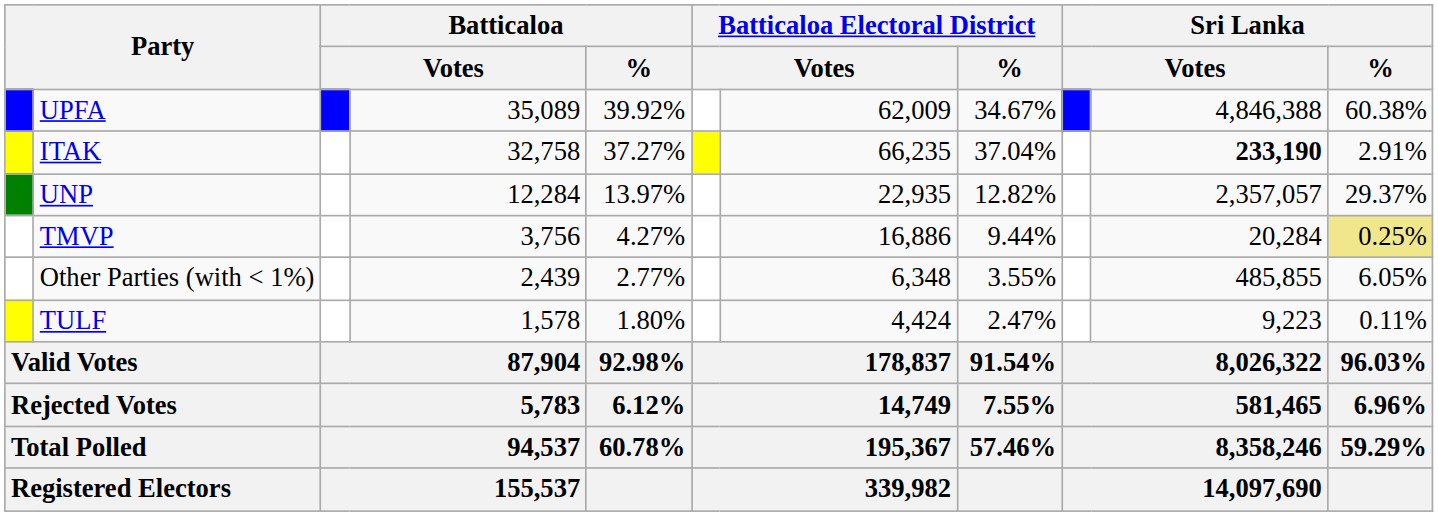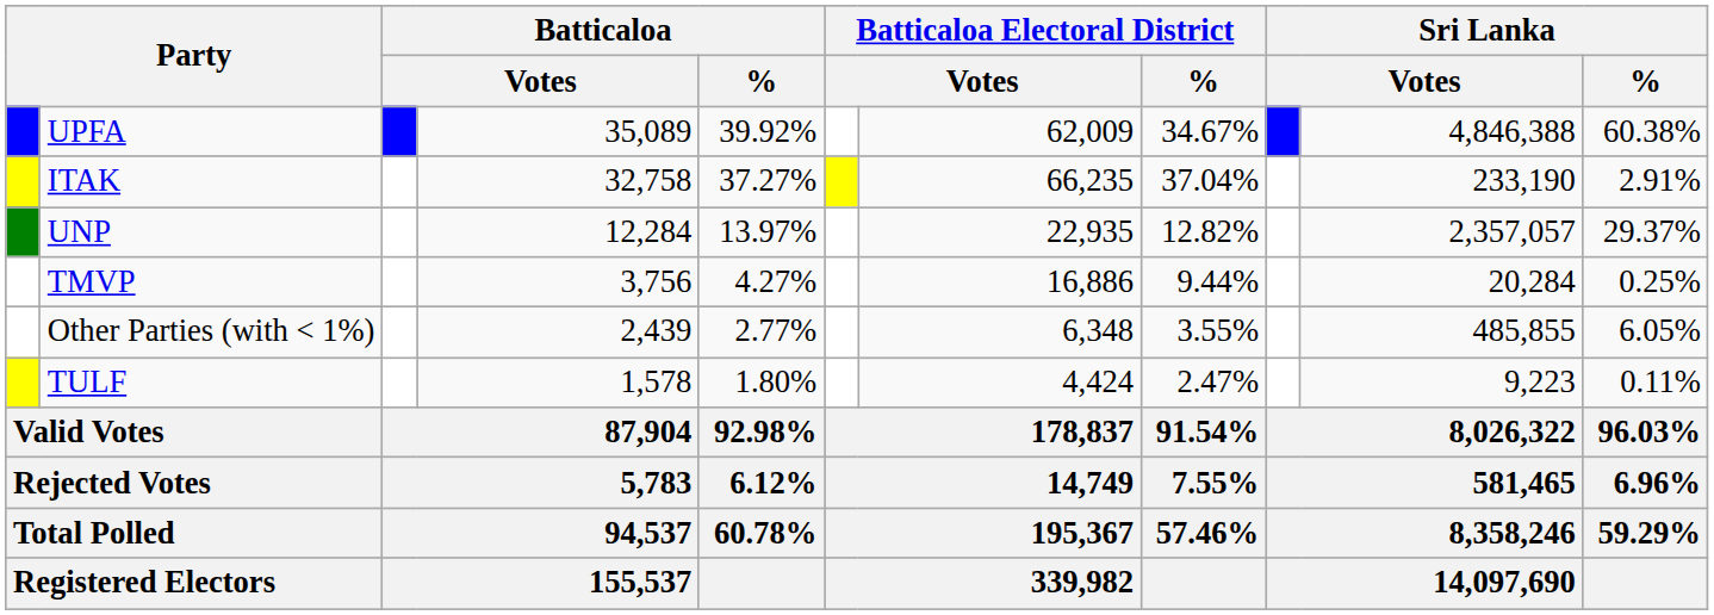ITAK | column 10: bold -> normal
TMVP | Sri Lanka / %: khaki background -> no background
